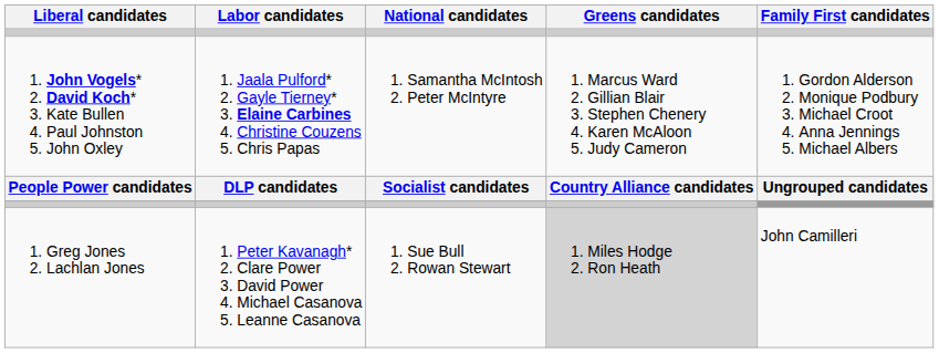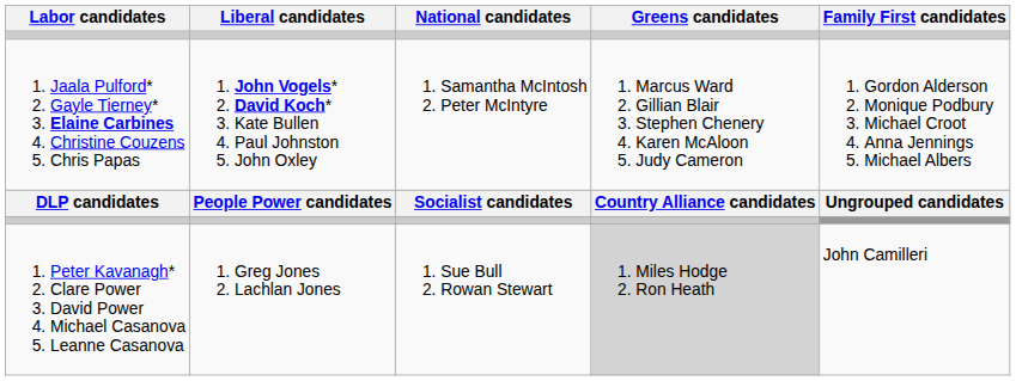columns swapped: Labor candidates <-> Liberal candidates
